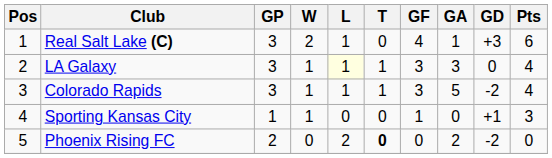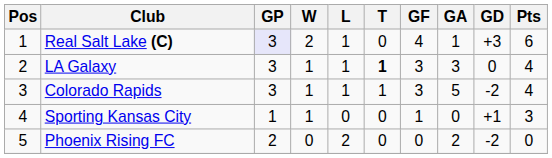Real Salt Lake (C) | GP: no background -> lavender background
LA Galaxy | L: lightyellow background -> no background
LA Galaxy | T: normal -> bold
Phoenix Rising FC | T: bold -> normal
